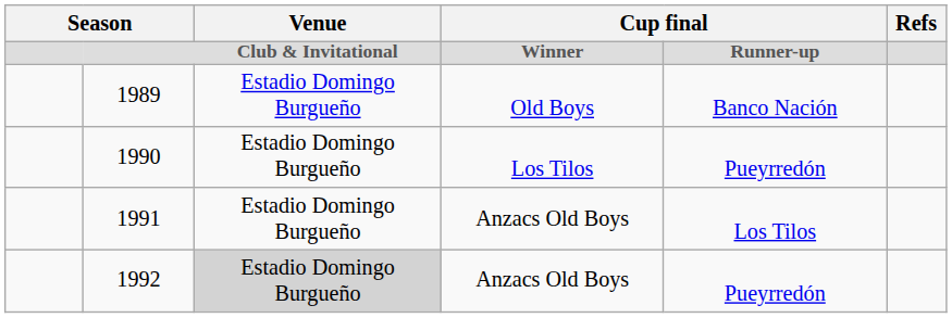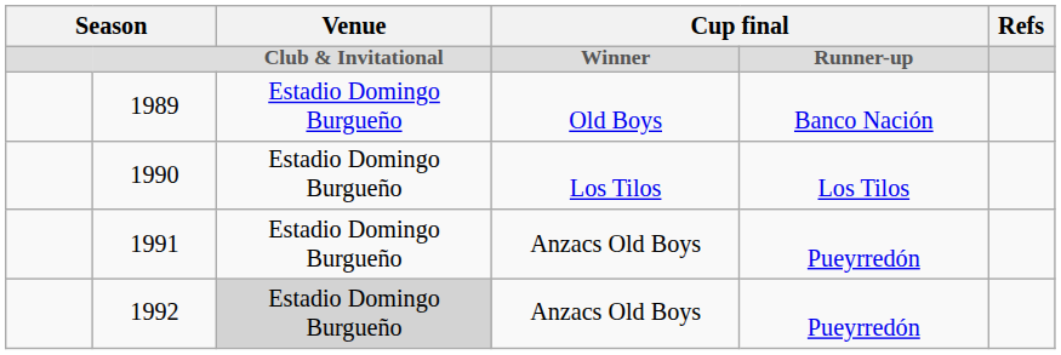1990 | column 5: Pueyrredón -> Los Tilos
1991 | column 5: Los Tilos -> Pueyrredón
